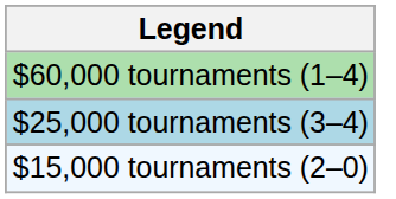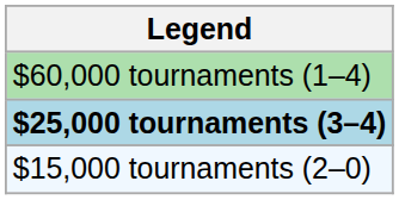row 3 | column 1: normal -> bold
